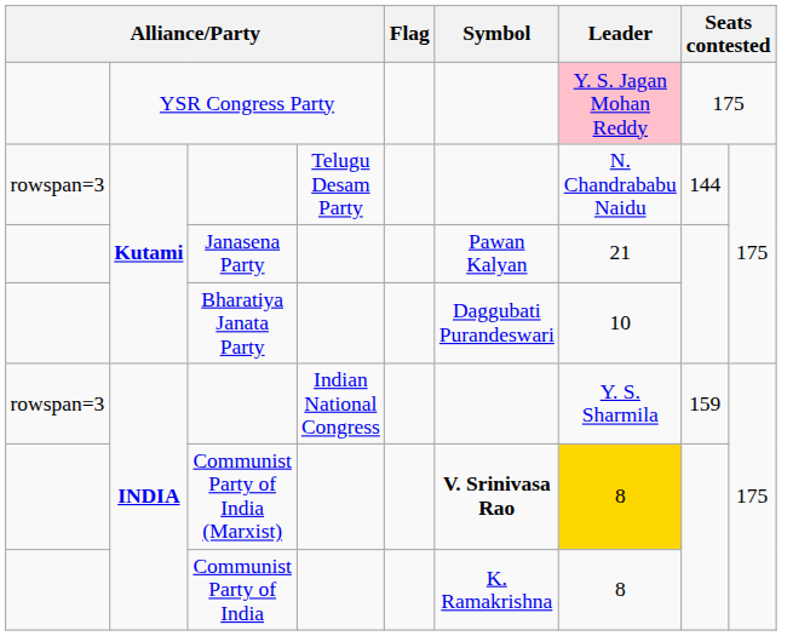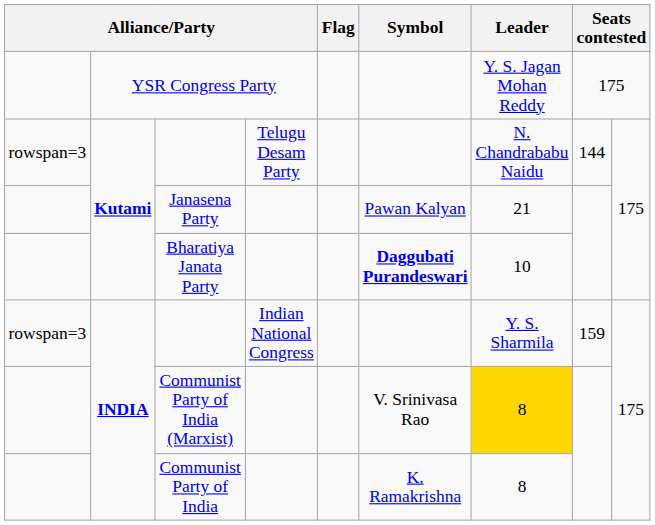YSR Congress Party | Leader: pink background -> no background
Bharatiya Janata Party | Symbol: normal -> bold
Communist Party of India (Marxist) | Symbol: bold -> normal
